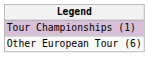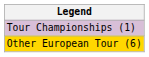row 3 | column 1: no background -> gold background
